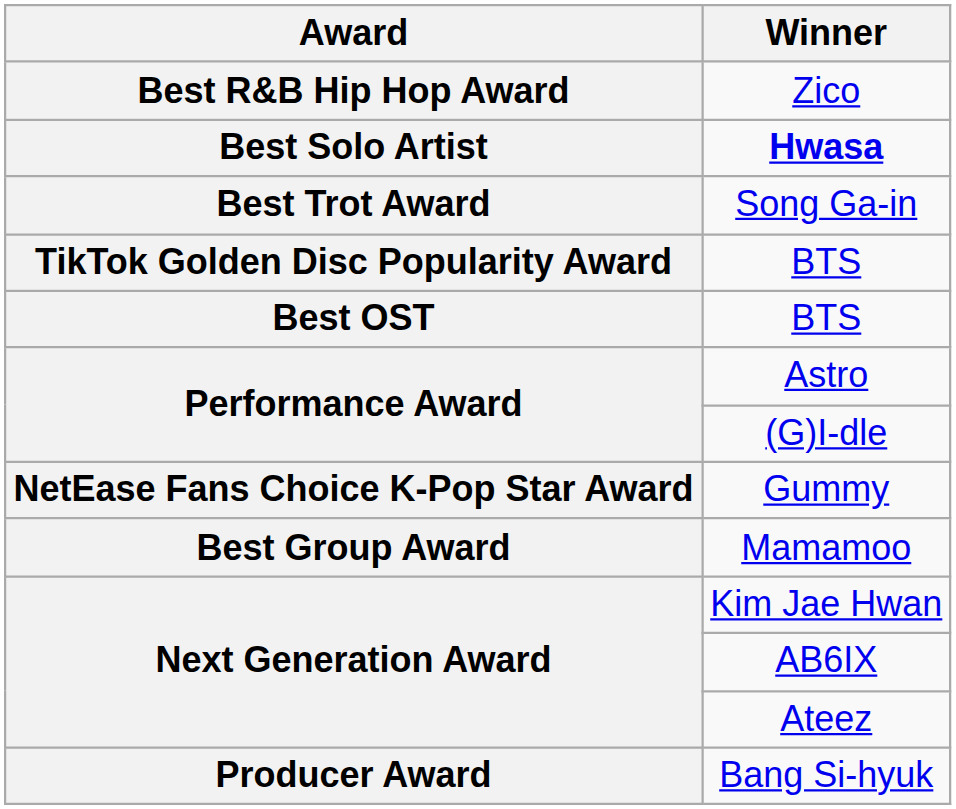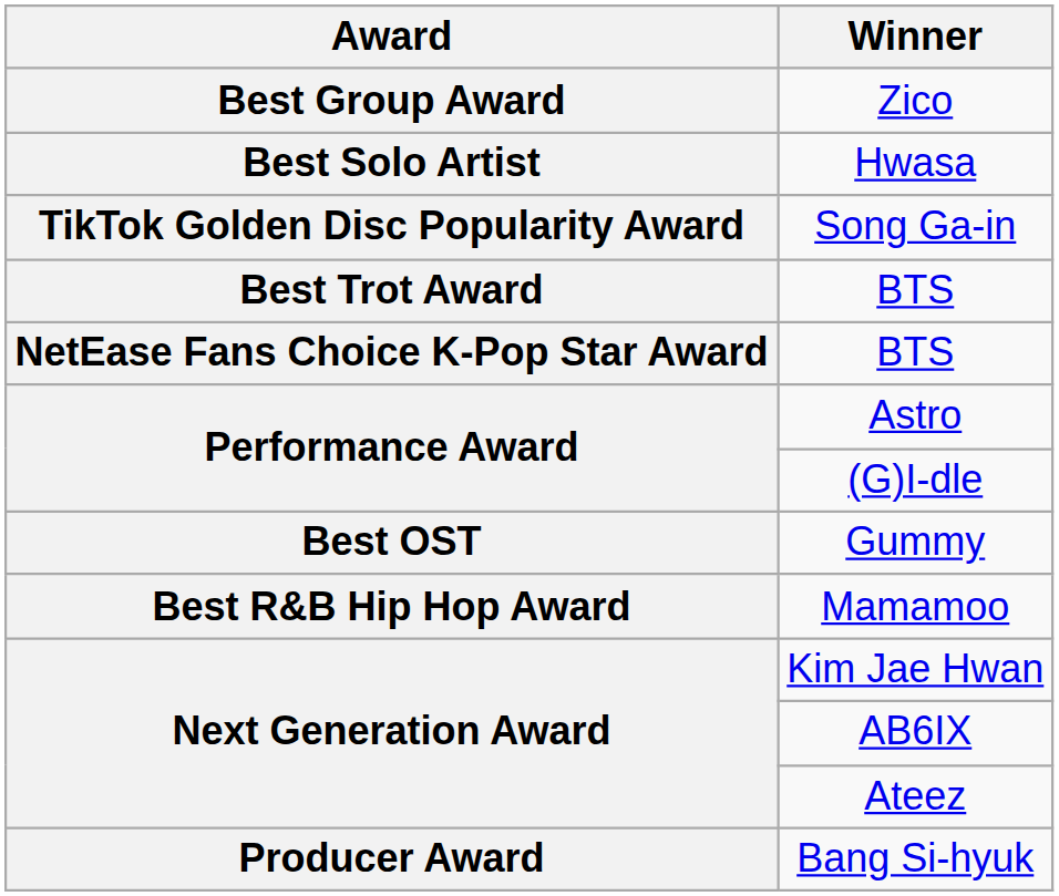row 2 | Award: Best R&B Hip Hop Award -> Best Group Award
row 3 | Winner: bold -> normal
row 4 | Award: Best Trot Award -> TikTok Golden Disc Popularity Award
row 5 | Award: TikTok Golden Disc Popularity Award -> Best Trot Award
row 6 | Award: Best OST -> NetEase Fans Choice K-Pop Star Award
row 9 | Award: NetEase Fans Choice K-Pop Star Award -> Best OST
row 10 | Award: Best Group Award -> Best R&B Hip Hop Award
